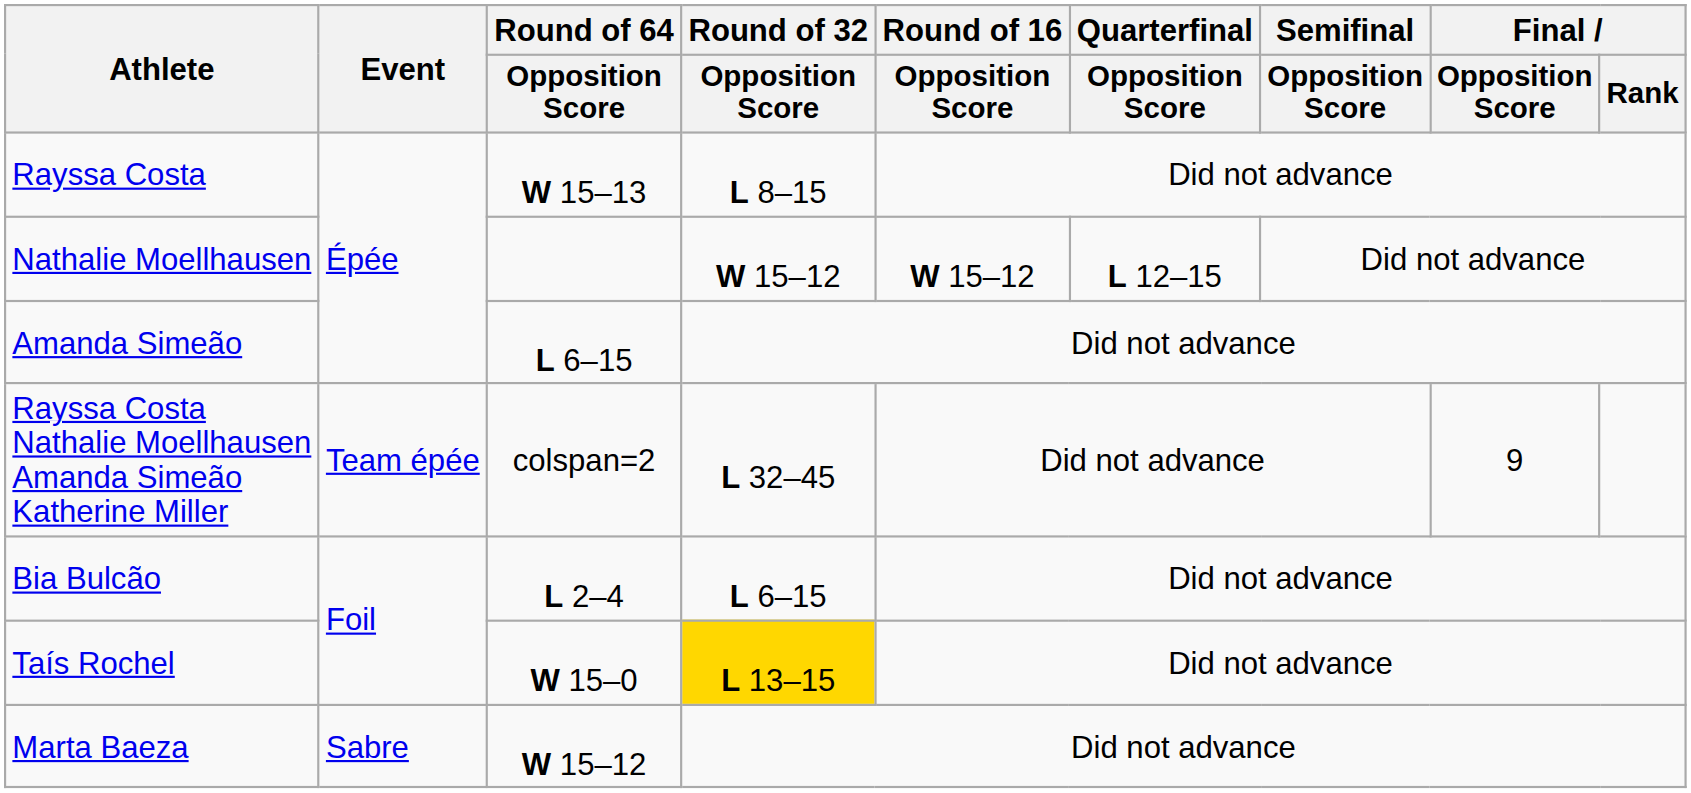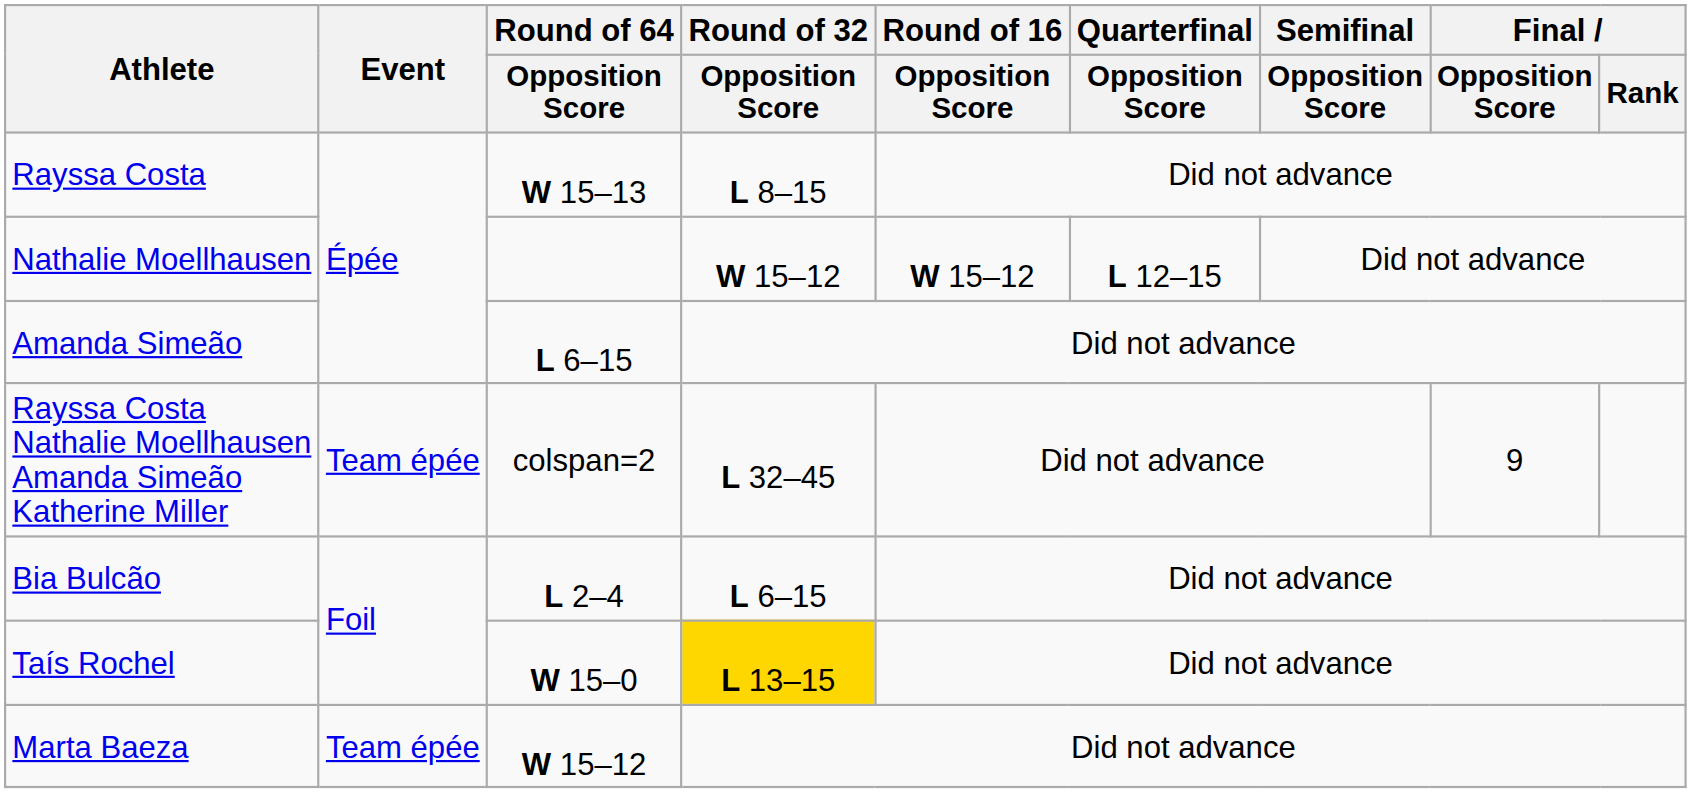Marta Baeza | Event: Sabre -> Team épée
